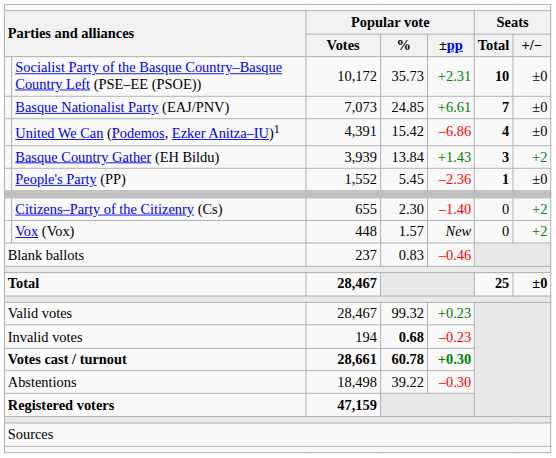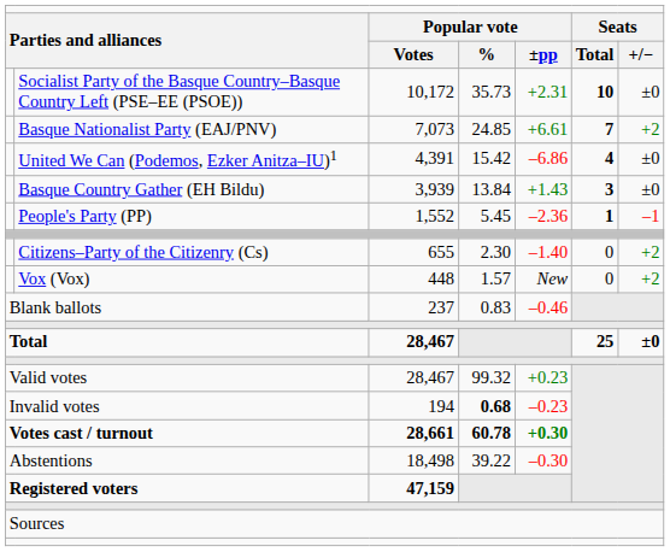Basque Nationalist Party (EAJ/PNV) | column 7: ±0 -> +2
Basque Country Gather (EH Bildu) | column 7: +2 -> ±0
People's Party (PP) | column 7: ±0 -> –1
